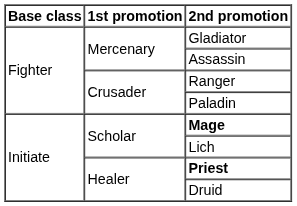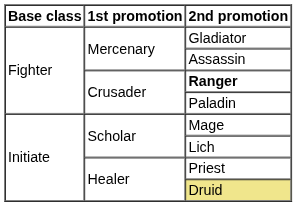Ranger | 2nd promotion: normal -> bold
Mage | 2nd promotion: bold -> normal
Priest | 2nd promotion: bold -> normal
Druid | 2nd promotion: no background -> khaki background
